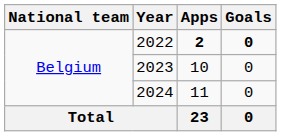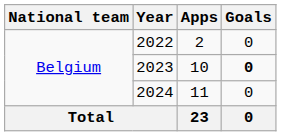2022 | Apps: bold -> normal
2022 | Goals: bold -> normal
2023 | Goals: normal -> bold
